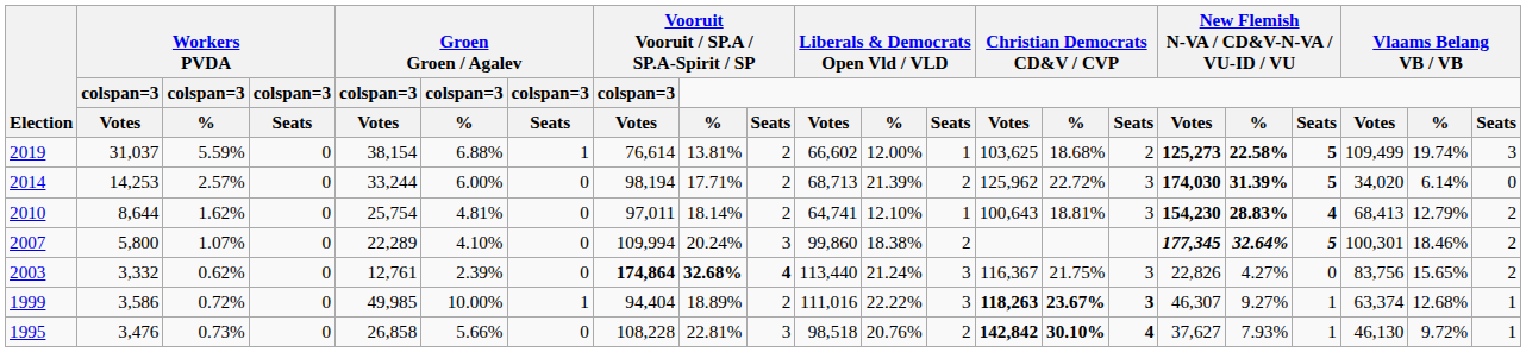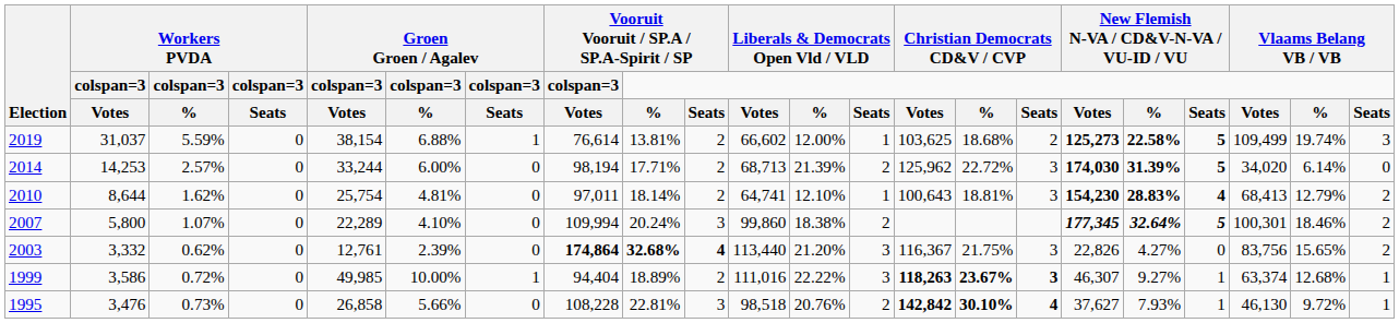2003 | Liberals & Democrats Open Vld / VLD / %: 21.24% -> 21.20%
